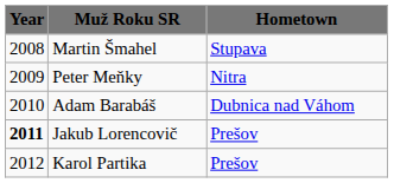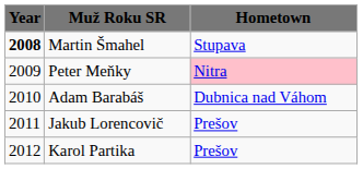Martin Šmahel | column 1: normal -> bold
Peter Meňky | column 3: no background -> pink background
Jakub Lorencovič | column 1: bold -> normal
